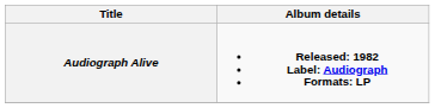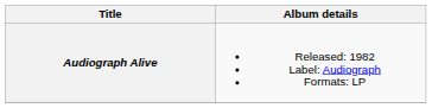Audiograph Alive | Album details: bold -> normal
